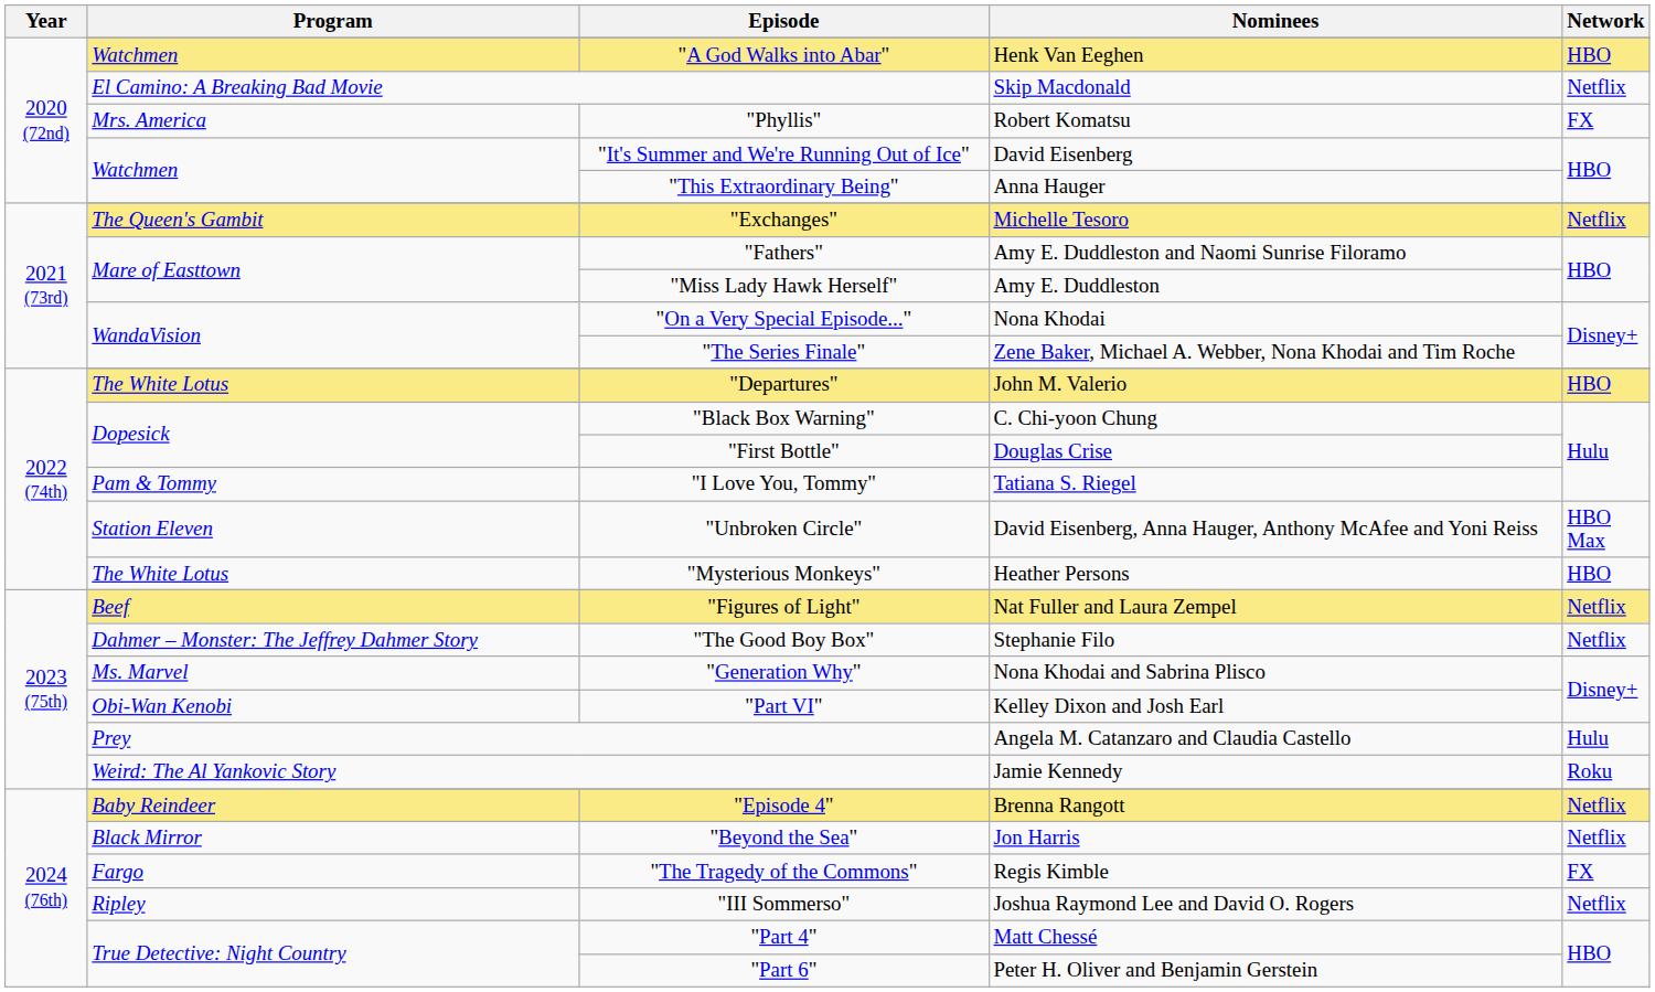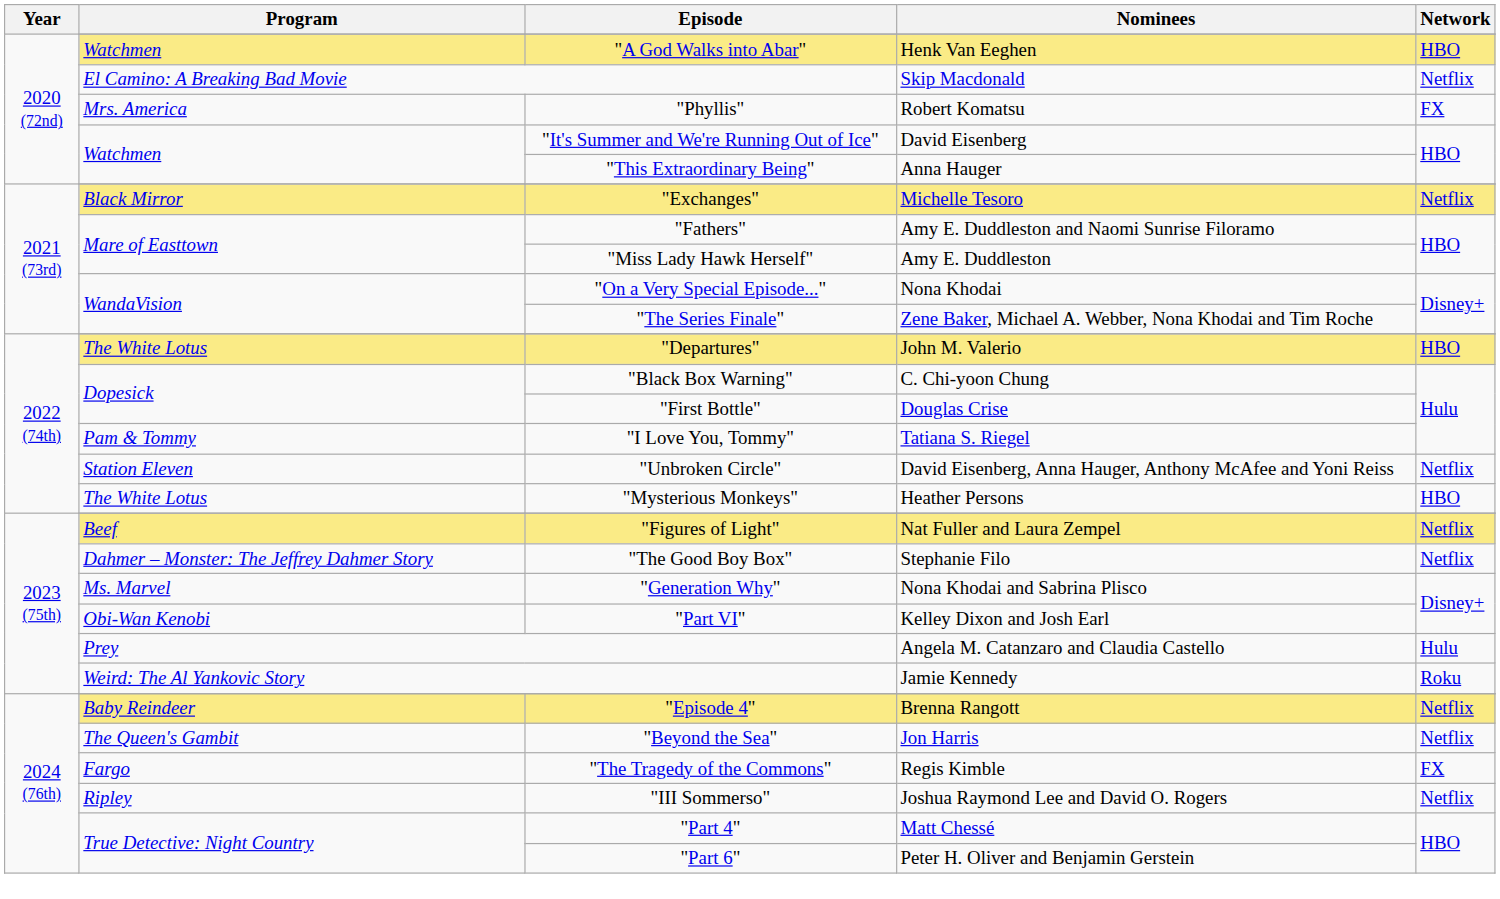"Exchanges" | Program: The Queen's Gambit -> Black Mirror
"Unbroken Circle" | Network: HBO Max -> Netflix
"Beyond the Sea" | Program: Black Mirror -> The Queen's Gambit
